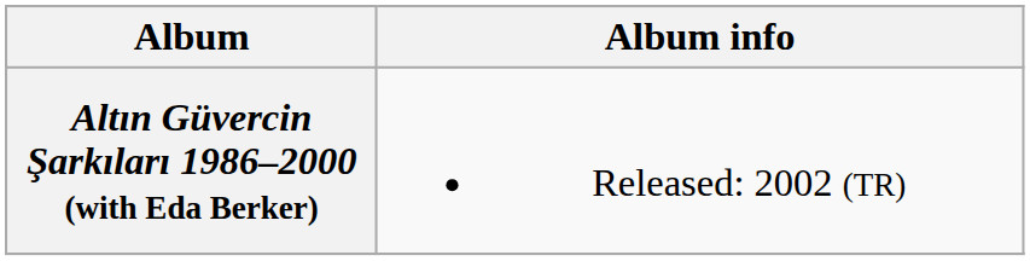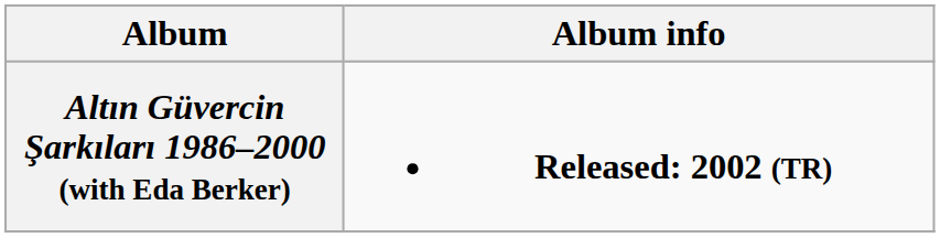Altın Güvercin Şarkıları 1986–2000 (with Eda Berker) | Album info: normal -> bold
